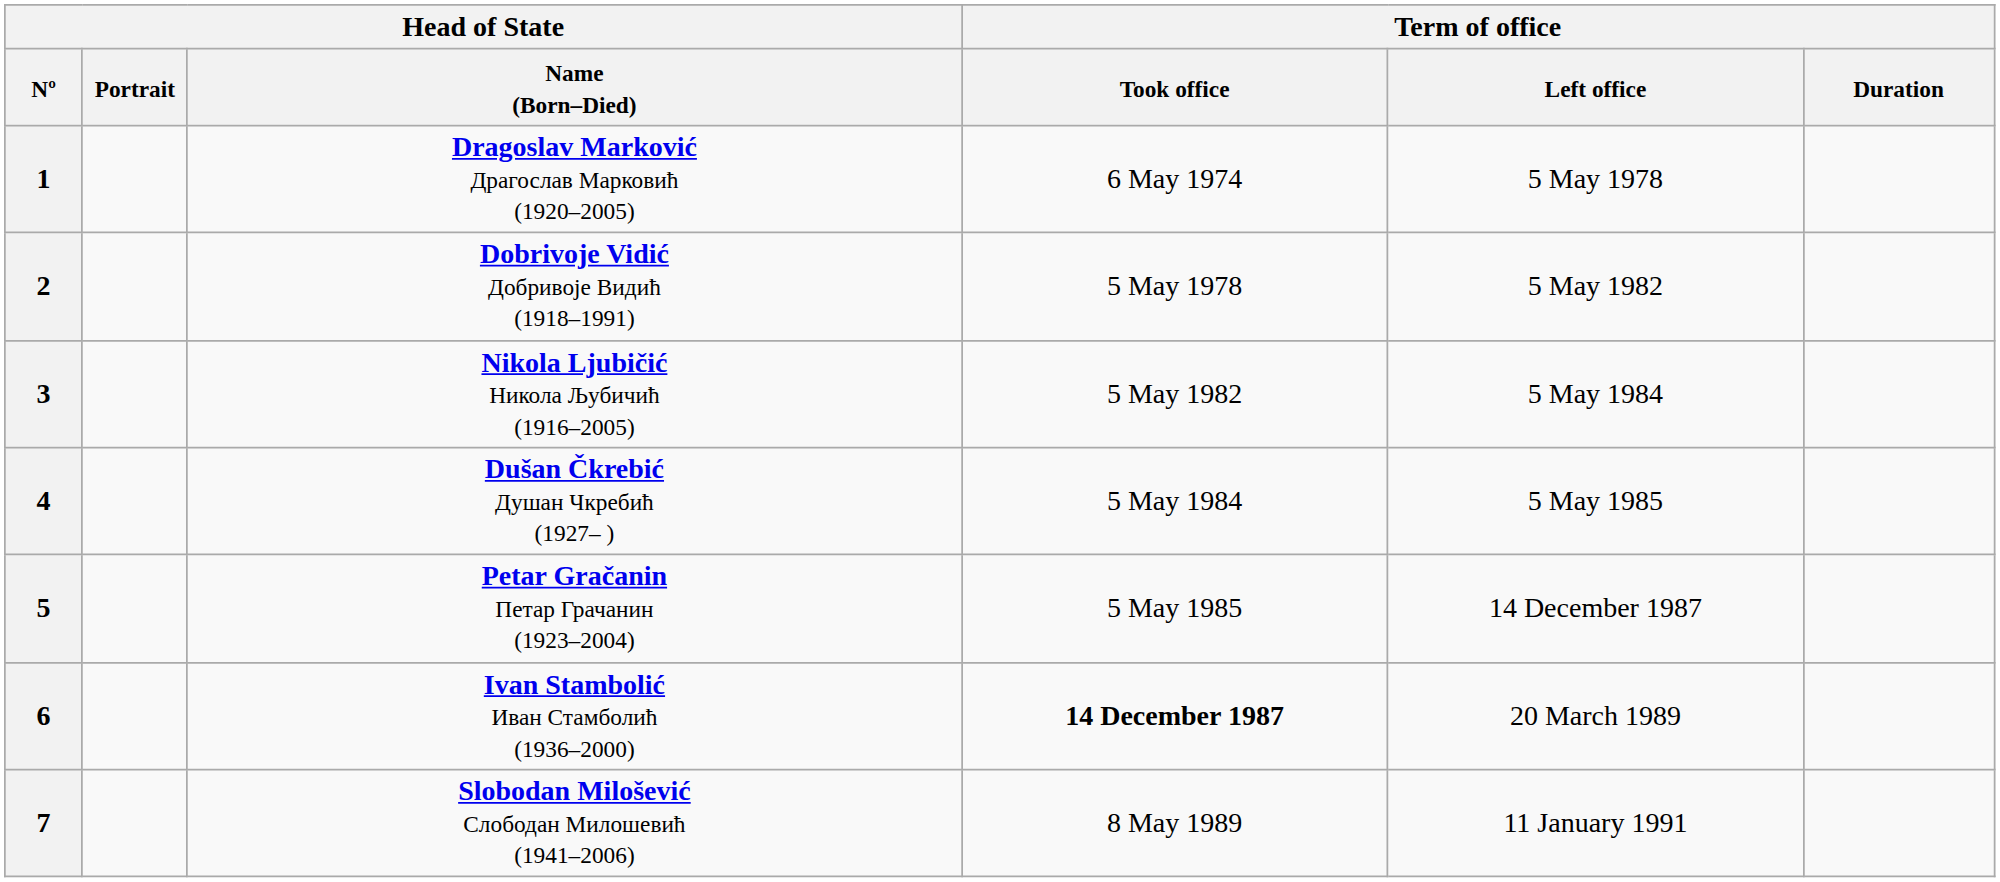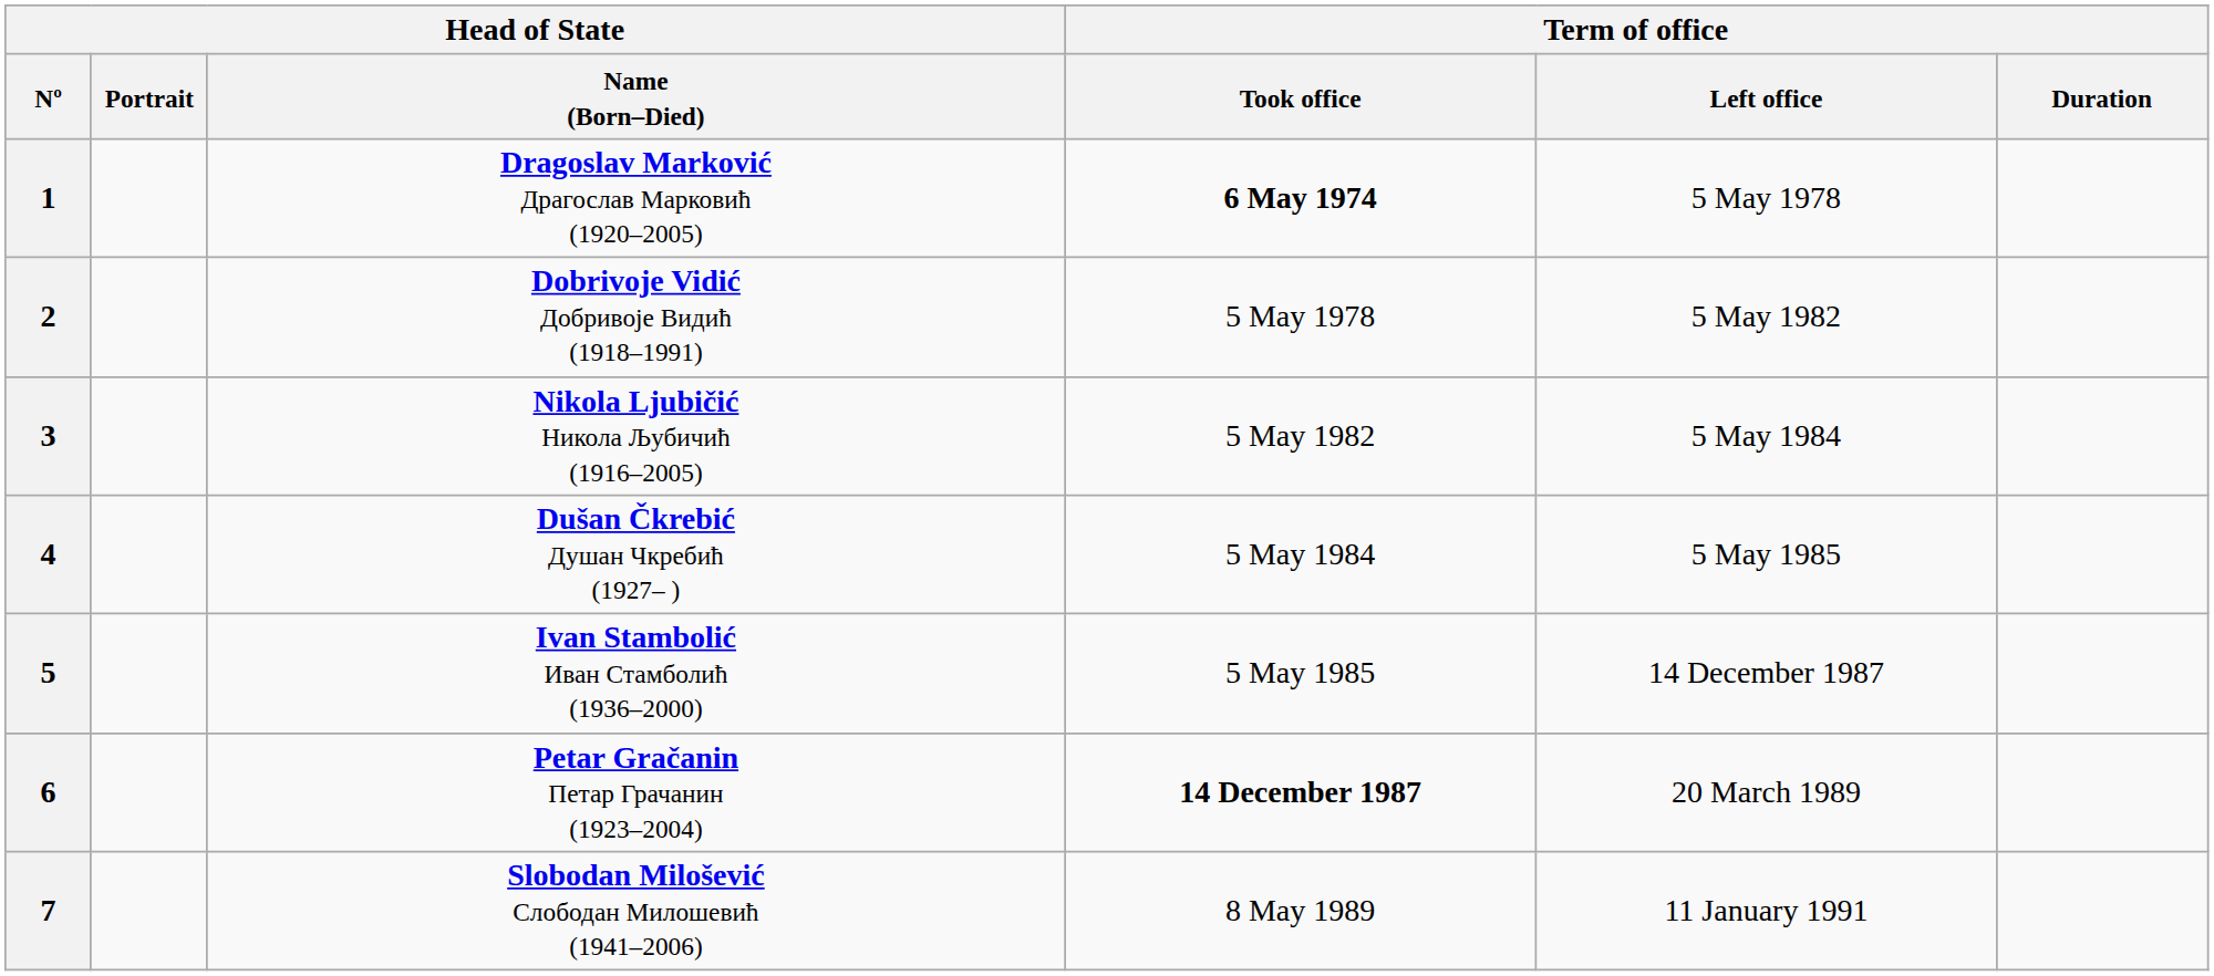1 | Term of office / Took office: normal -> bold
5 | Head of State / Name (Born–Died): Petar Gračanin Петар Грачанин (1923–2004) -> Ivan Stambolić Иван Стамболић (1936–2000)
6 | Head of State / Name (Born–Died): Ivan Stambolić Иван Стамболић (1936–2000) -> Petar Gračanin Петар Грачанин (1923–2004)
